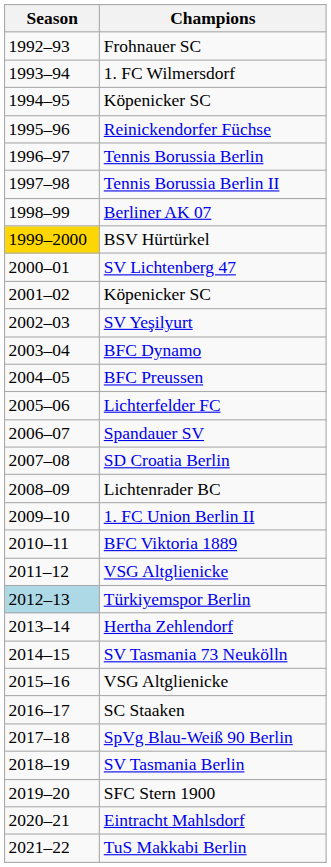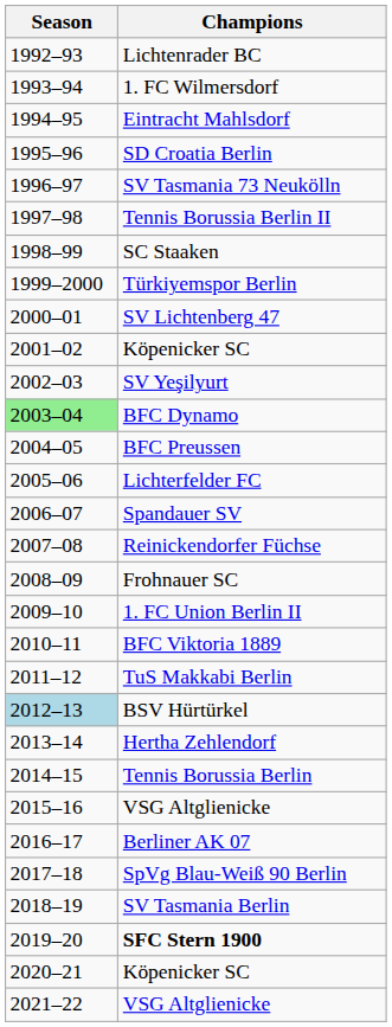row 2 | Champions: Frohnauer SC -> Lichtenrader BC
row 4 | Champions: Köpenicker SC -> Eintracht Mahlsdorf
row 5 | Champions: Reinickendorfer Füchse -> SD Croatia Berlin
row 6 | Champions: Tennis Borussia Berlin -> SV Tasmania 73 Neukölln
row 8 | Champions: Berliner AK 07 -> SC Staaken
row 9 | Season: gold background -> no background
row 9 | Champions: BSV Hürtürkel -> Türkiyemspor Berlin
row 13 | Season: no background -> lightgreen background
row 17 | Champions: SD Croatia Berlin -> Reinickendorfer Füchse
row 18 | Champions: Lichtenrader BC -> Frohnauer SC
row 21 | Champions: VSG Altglienicke -> TuS Makkabi Berlin
row 22 | Champions: Türkiyemspor Berlin -> BSV Hürtürkel
row 24 | Champions: SV Tasmania 73 Neukölln -> Tennis Borussia Berlin
row 26 | Champions: SC Staaken -> Berliner AK 07
row 29 | Champions: normal -> bold
row 30 | Champions: Eintracht Mahlsdorf -> Köpenicker SC
row 31 | Champions: TuS Makkabi Berlin -> VSG Altglienicke
